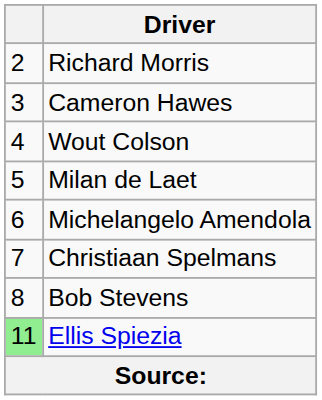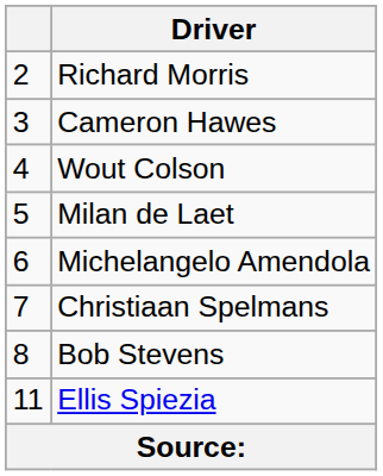Ellis Spiezia | column 1: lightgreen background -> no background
